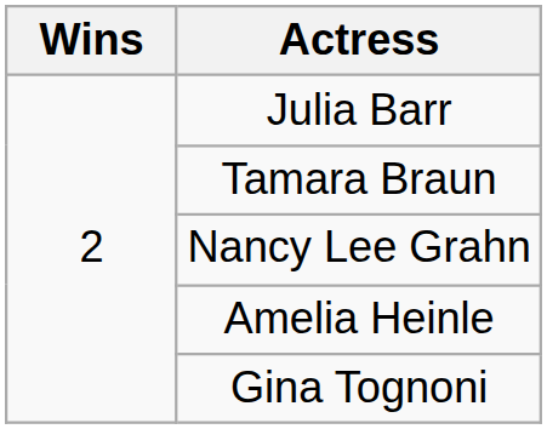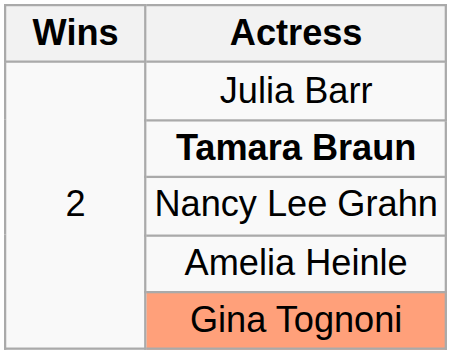Tamara Braun | Actress: normal -> bold
Gina Tognoni | Actress: no background -> lightsalmon background
